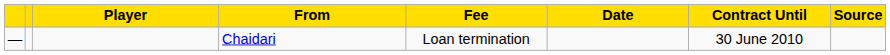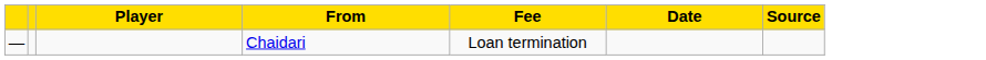- column: Contract Until | 30 June 2010
